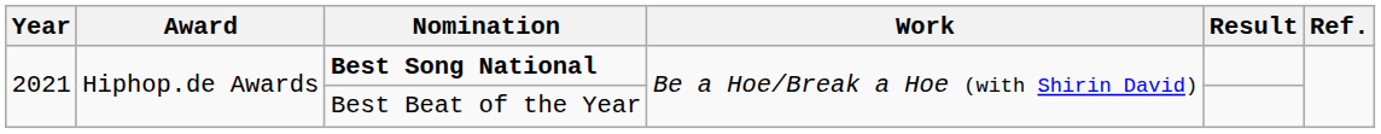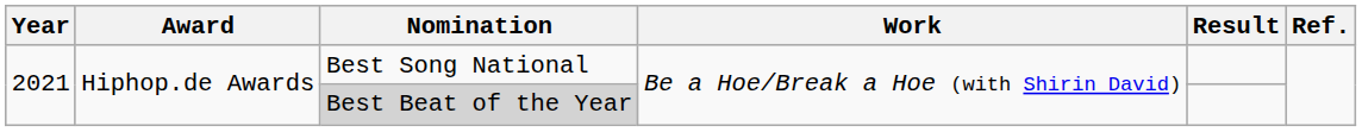Best Song National | Nomination: bold -> normal
Best Beat of the Year | Nomination: no background -> lightgrey background
